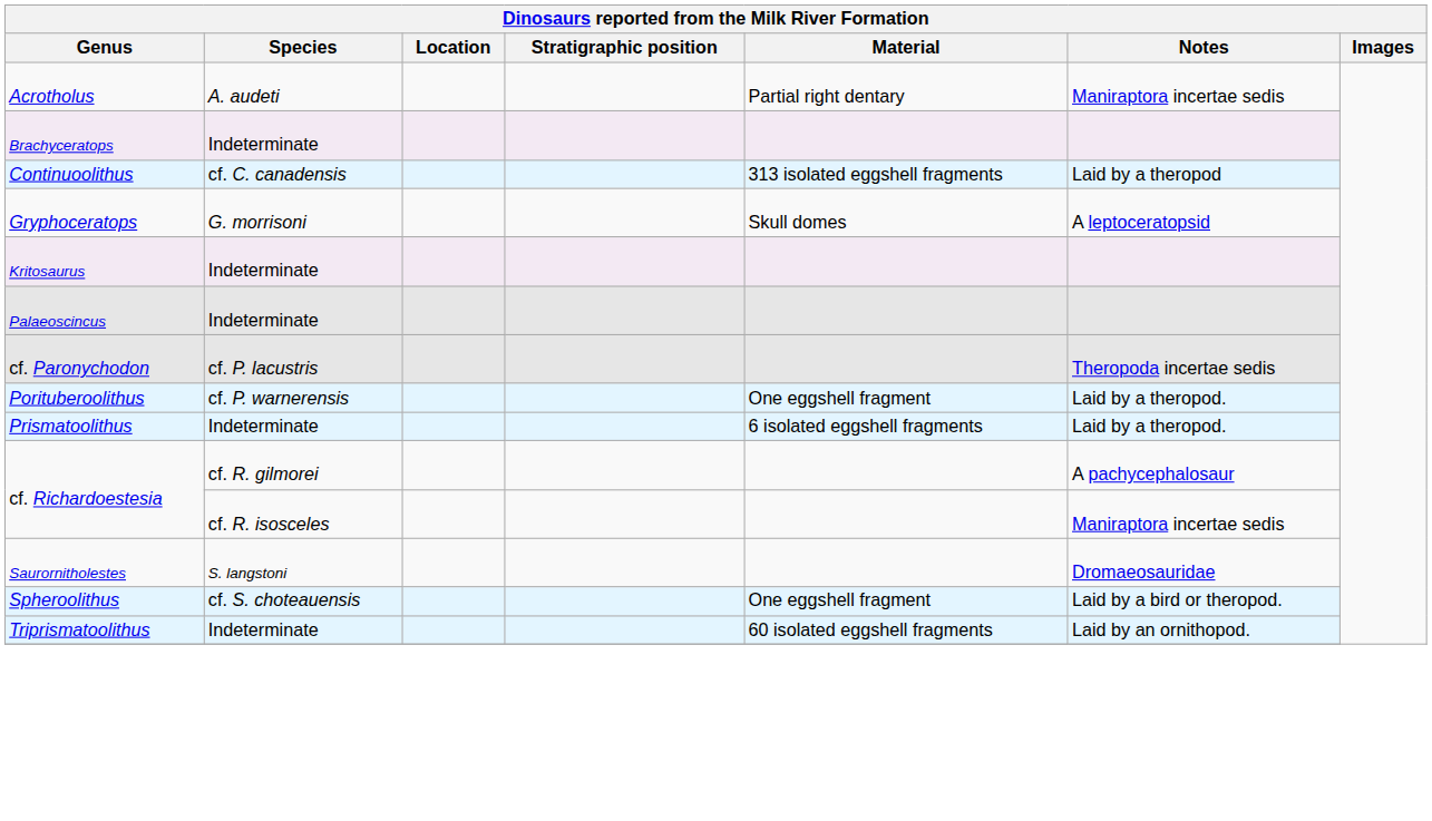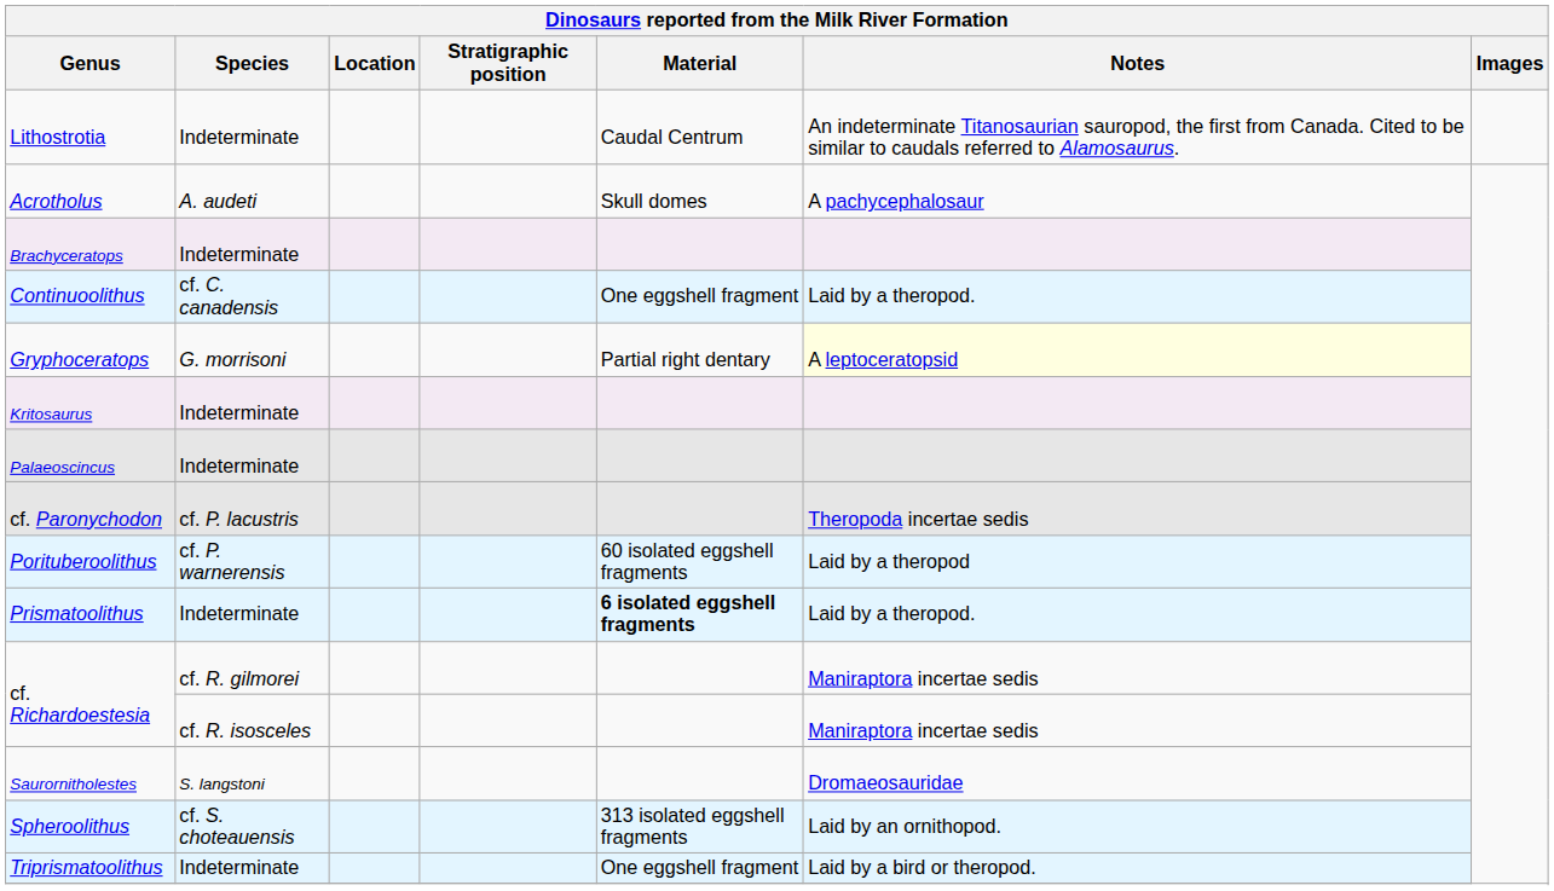+ row: Lithostrotia | Indeterminate | Caudal Centrum | An indeterminate Titanosaurian sauropod, the first from Canada. Cited to be similar to caudals referred to Alamosaurus.
Acrotholus | Material: Partial right dentary -> Skull domes
Acrotholus | Notes: Maniraptora incertae sedis -> A pachycephalosaur
Continuoolithus | Material: 313 isolated eggshell fragments -> One eggshell fragment
Continuoolithus | Notes: Laid by a theropod -> Laid by a theropod.
Gryphoceratops | Material: Skull domes -> Partial right dentary
Gryphoceratops | Notes: no background -> lightyellow background
Porituberoolithus | Material: One eggshell fragment -> 60 isolated eggshell fragments
Porituberoolithus | Notes: Laid by a theropod. -> Laid by a theropod
Prismatoolithus | Material: normal -> bold
cf. Richardoestesia / cf. R. gilmorei | Notes: A pachycephalosaur -> Maniraptora incertae sedis
Spheroolithus | Material: One eggshell fragment -> 313 isolated eggshell fragments
Spheroolithus | Notes: Laid by a bird or theropod. -> Laid by an ornithopod.
Triprismatoolithus | Material: 60 isolated eggshell fragments -> One eggshell fragment
Triprismatoolithus | Notes: Laid by an ornithopod. -> Laid by a bird or theropod.
